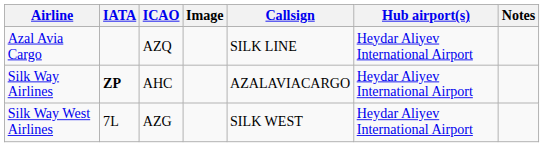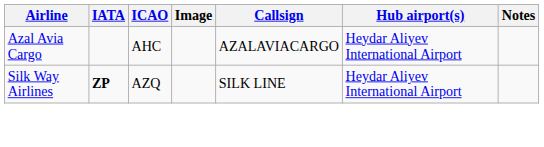Azal Avia Cargo | ICAO: AZQ -> AHC
Azal Avia Cargo | Callsign: SILK LINE -> AZALAVIACARGO
Silk Way Airlines | ICAO: AHC -> AZQ
Silk Way Airlines | Callsign: AZALAVIACARGO -> SILK LINE
- row: Silk Way West Airlines | 7L | AZG | SILK WEST | Heydar Aliyev International Airport
